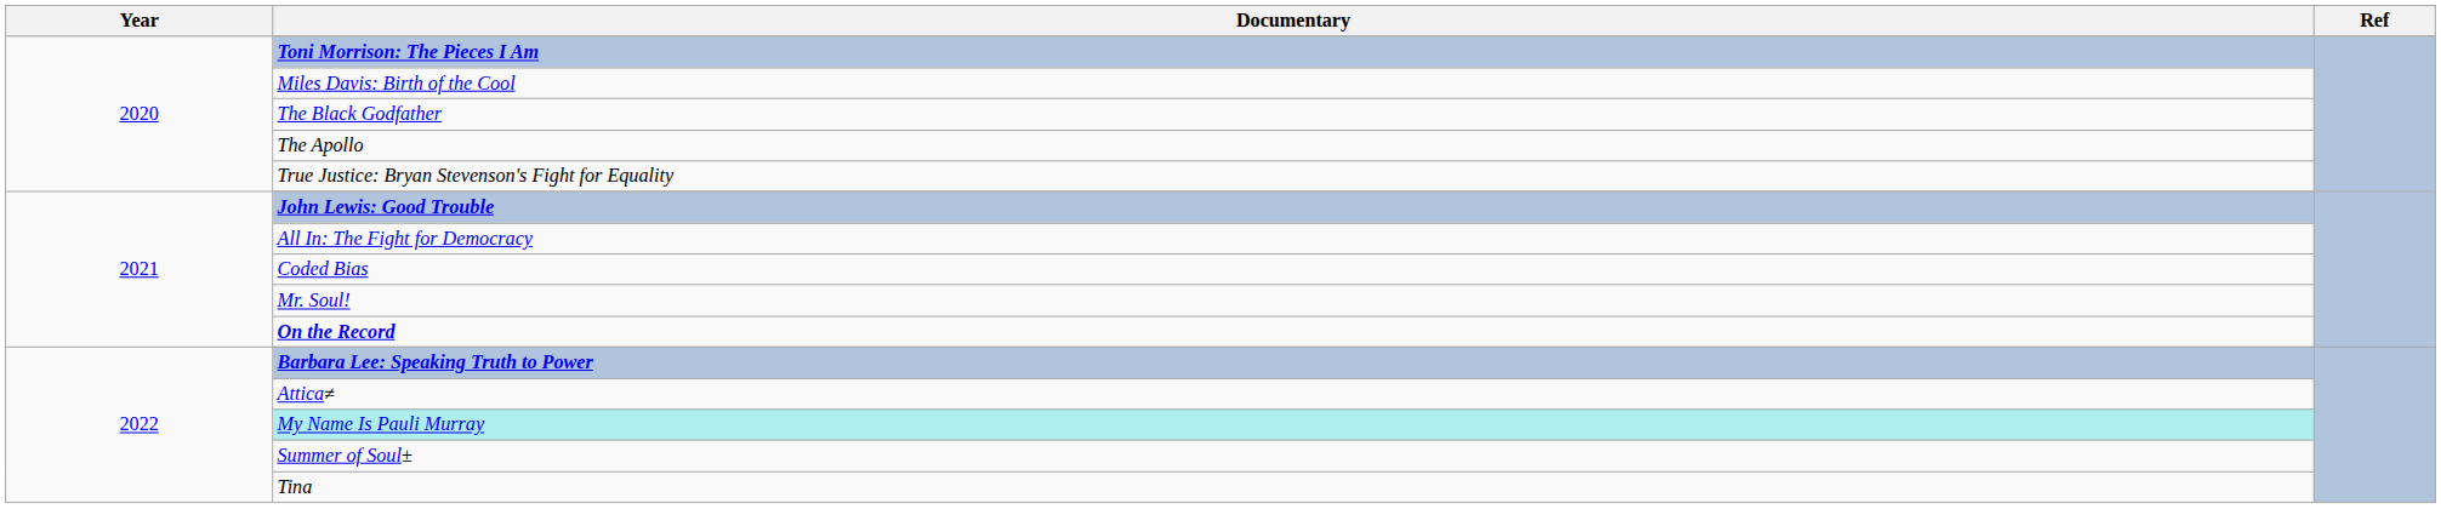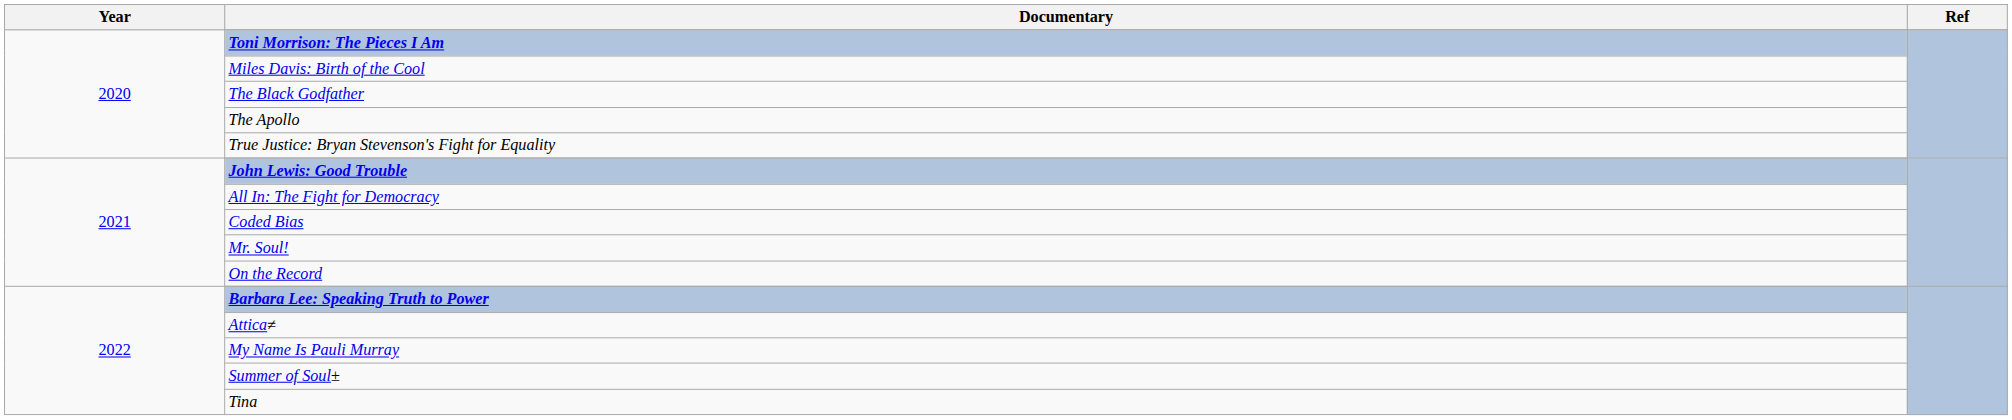On the Record | Documentary: bold -> normal
My Name Is Pauli Murray | Documentary: paleturquoise background -> no background
